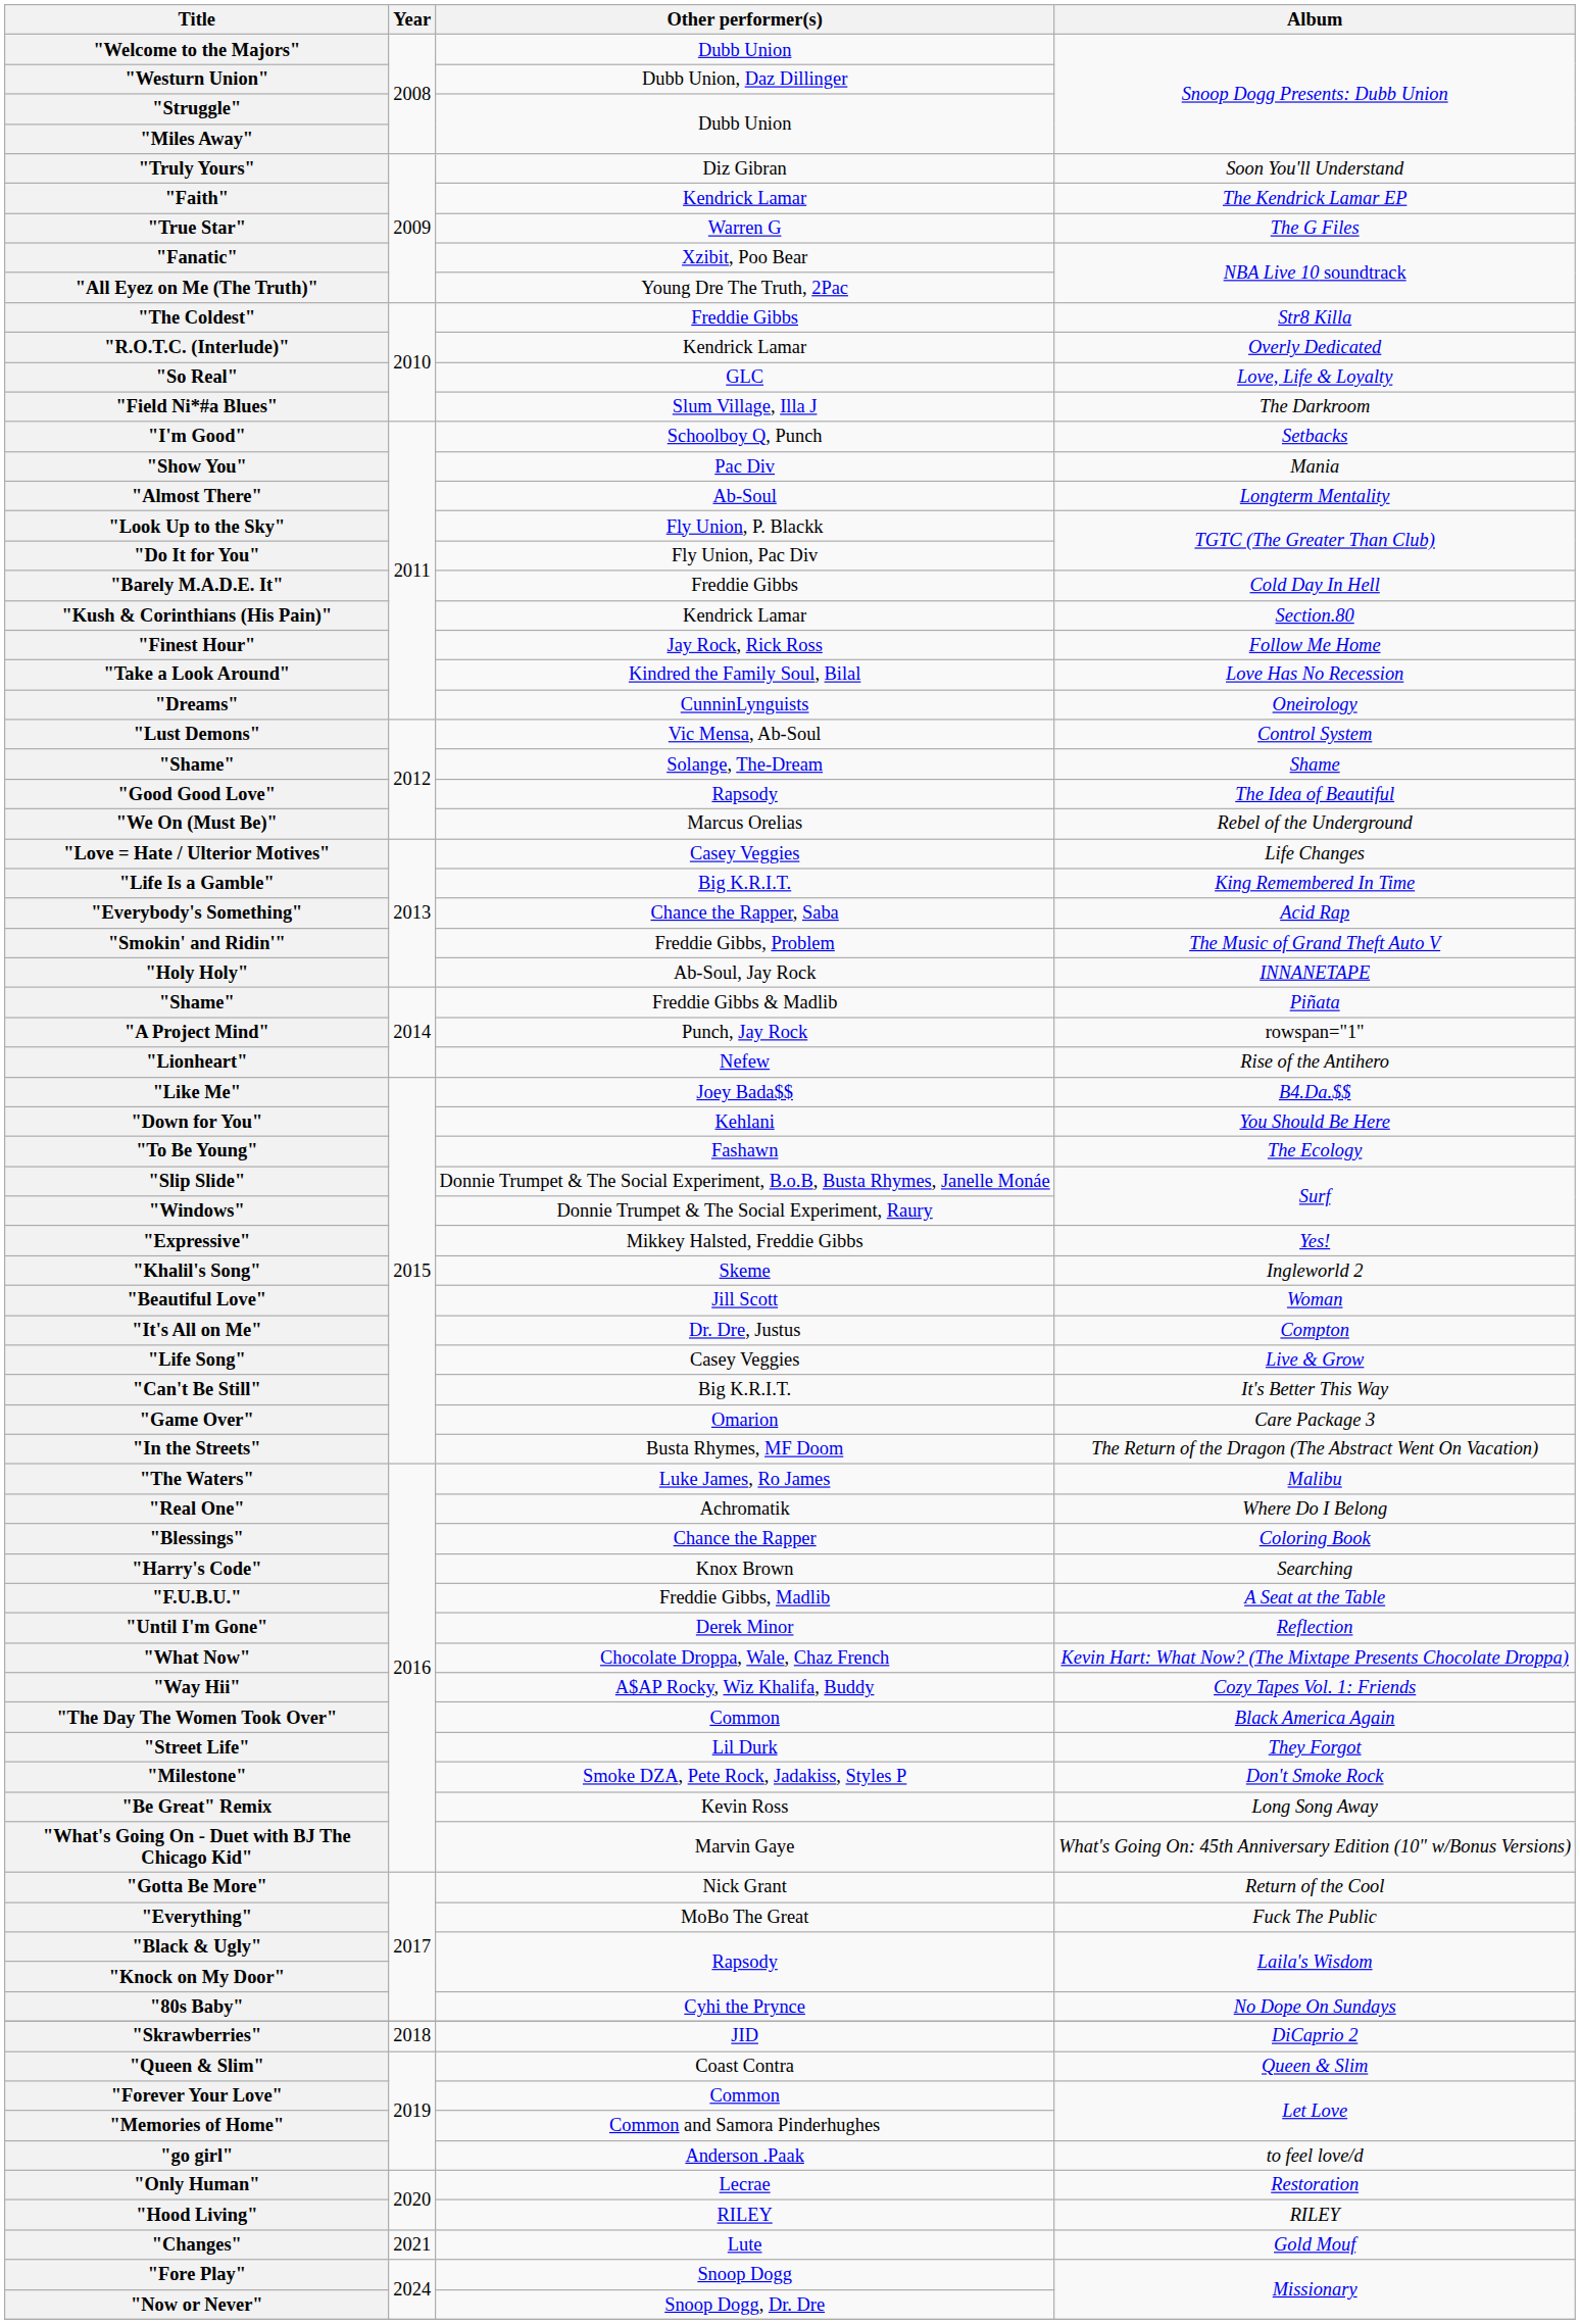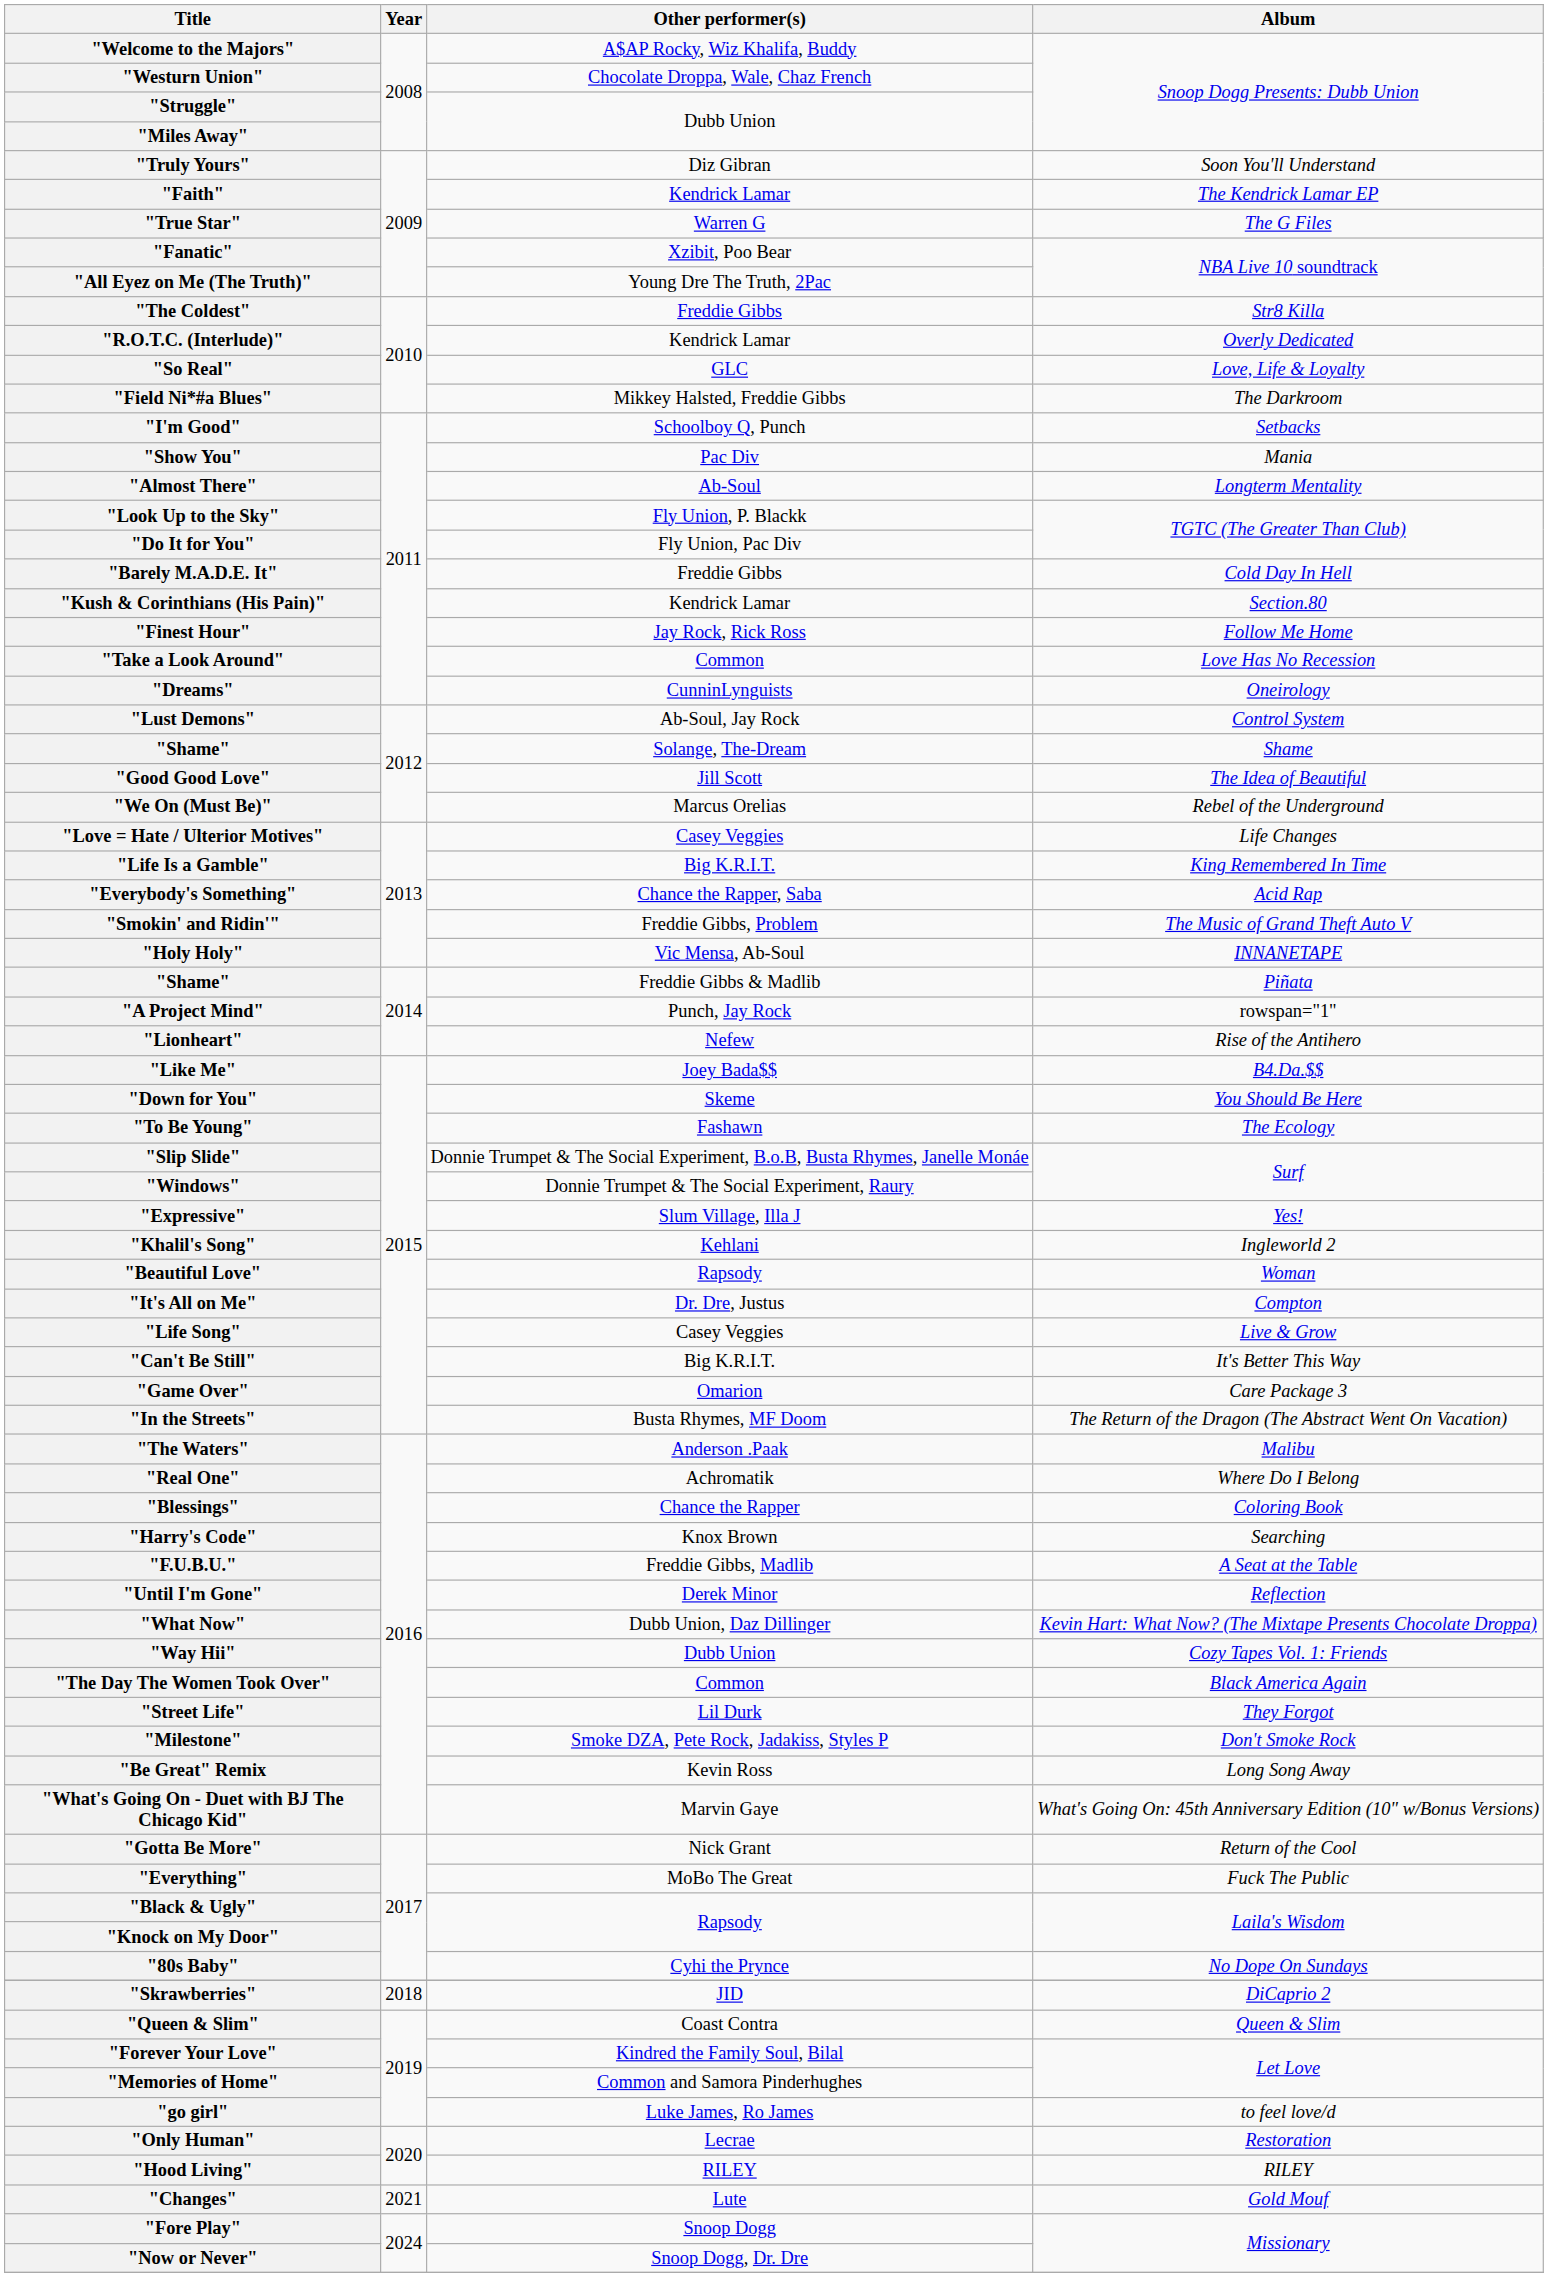"Welcome to the Majors" | Other performer(s): Dubb Union -> A$AP Rocky, Wiz Khalifa, Buddy
"Westurn Union" | Other performer(s): Dubb Union, Daz Dillinger -> Chocolate Droppa, Wale, Chaz French
"Field Ni*#a Blues" | Other performer(s): Slum Village, Illa J -> Mikkey Halsted, Freddie Gibbs
"Take a Look Around" | Other performer(s): Kindred the Family Soul, Bilal -> Common
"Lust Demons" | Other performer(s): Vic Mensa, Ab-Soul -> Ab-Soul, Jay Rock
"Good Good Love" | Other performer(s): Rapsody -> Jill Scott
"Holy Holy" | Other performer(s): Ab-Soul, Jay Rock -> Vic Mensa, Ab-Soul
"Down for You" | Other performer(s): Kehlani -> Skeme
"Expressive" | Other performer(s): Mikkey Halsted, Freddie Gibbs -> Slum Village, Illa J
"Khalil's Song" | Other performer(s): Skeme -> Kehlani
"Beautiful Love" | Other performer(s): Jill Scott -> Rapsody
"The Waters" | Other performer(s): Luke James, Ro James -> Anderson .Paak
"What Now" | Other performer(s): Chocolate Droppa, Wale, Chaz French -> Dubb Union, Daz Dillinger
"Way Hii" | Other performer(s): A$AP Rocky, Wiz Khalifa, Buddy -> Dubb Union
"Forever Your Love" | Other performer(s): Common -> Kindred the Family Soul, Bilal
"go girl" | Other performer(s): Anderson .Paak -> Luke James, Ro James
